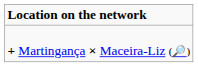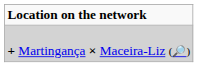row 2 | column 1: no background -> lightgrey background
